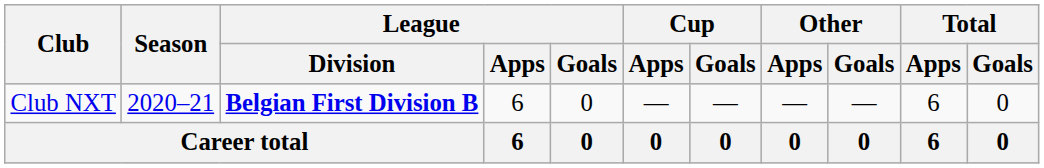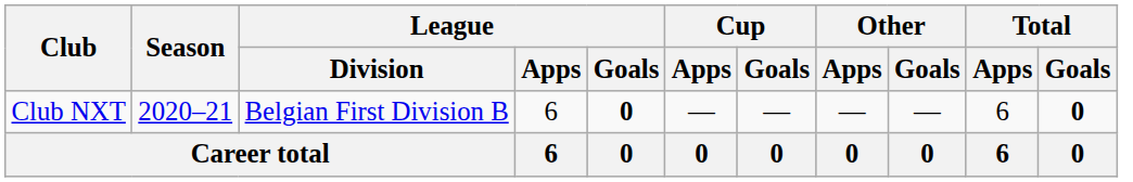Club NXT | League / Division: bold -> normal
Club NXT | League / Goals: normal -> bold
Club NXT | Total / Goals: normal -> bold
